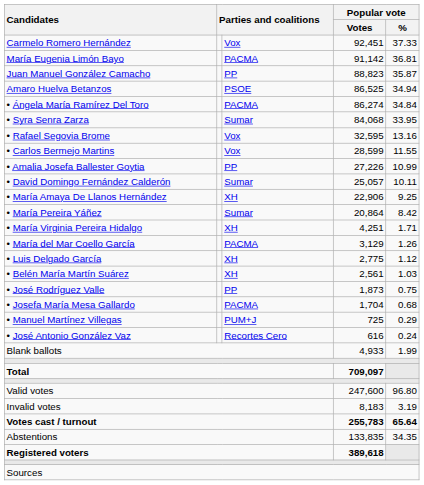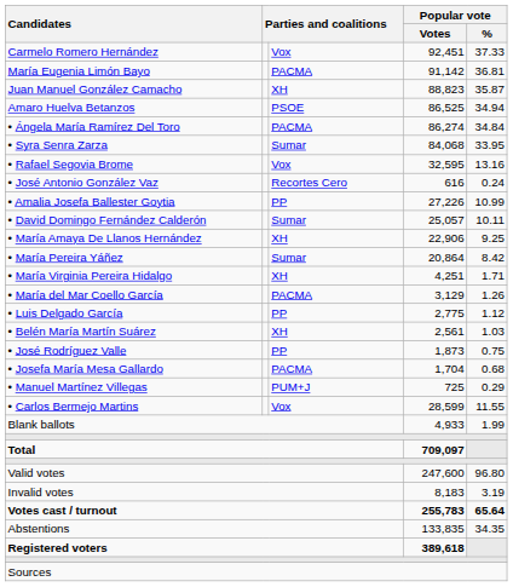Juan Manuel González Camacho | column 3: PP -> XH
rows swapped: • Carlos Bermejo Martins <-> • José Antonio González Vaz
• Luis Delgado García | column 3: XH -> PP
